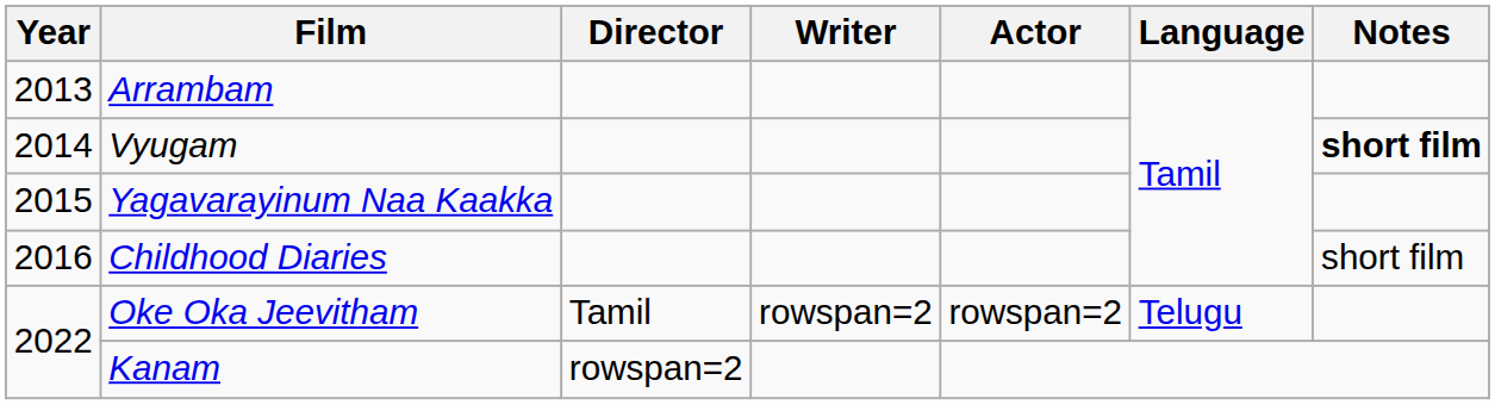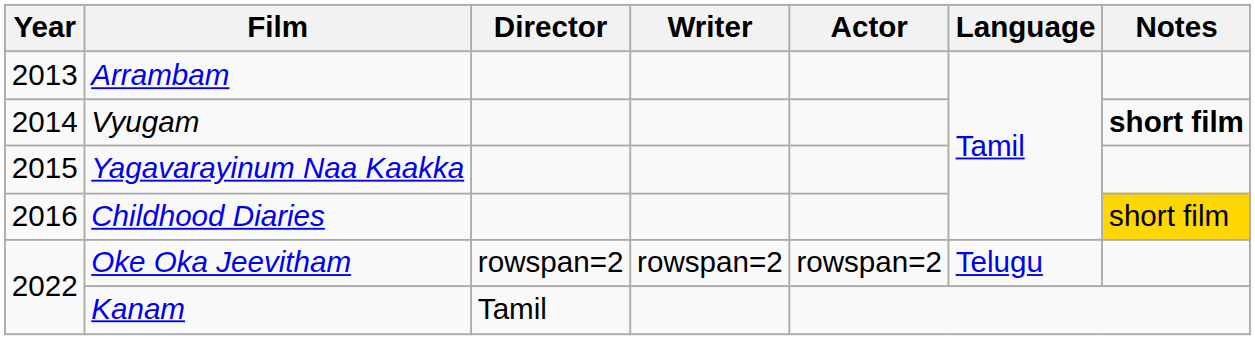Childhood Diaries | Notes: no background -> gold background
Oke Oka Jeevitham | Director: Tamil -> rowspan=2
Kanam | Director: rowspan=2 -> Tamil
